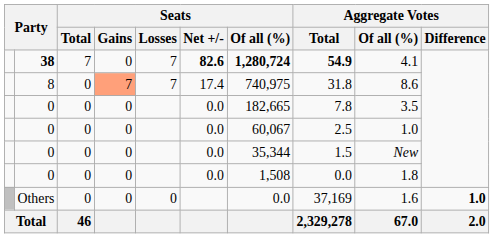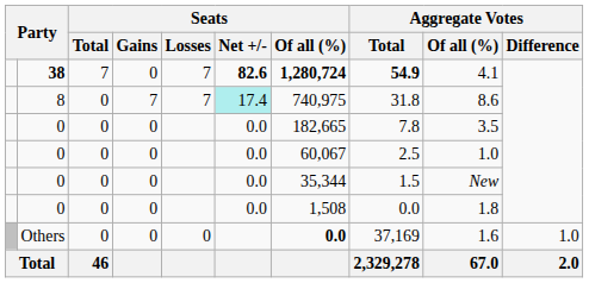8 | Seats / Gains: lightsalmon background -> no background
8 | Seats / Net +/-: no background -> paleturquoise background
Others | Seats / Of all (%): normal -> bold
Others | Aggregate Votes / Difference: bold -> normal
